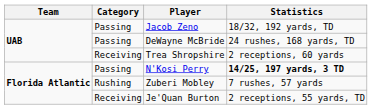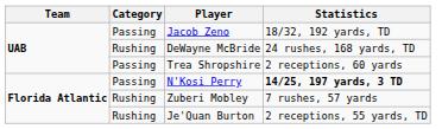DeWayne McBride | Category: Passing -> Rushing
Trea Shropshire | Category: Receiving -> Passing
Je'Quan Burton | Category: Receiving -> Rushing
